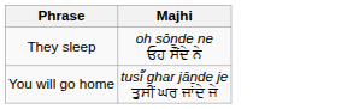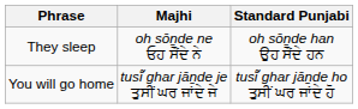+ column: Standard Punjabi | oh sōṉde han ਉਹ ਸੌਂਦੇ ਹਨ | tusī̃ ghar jāṉde ho ਤੁਸੀਂ ਘਰ ਜਾਂਦੇ ਹੋ
